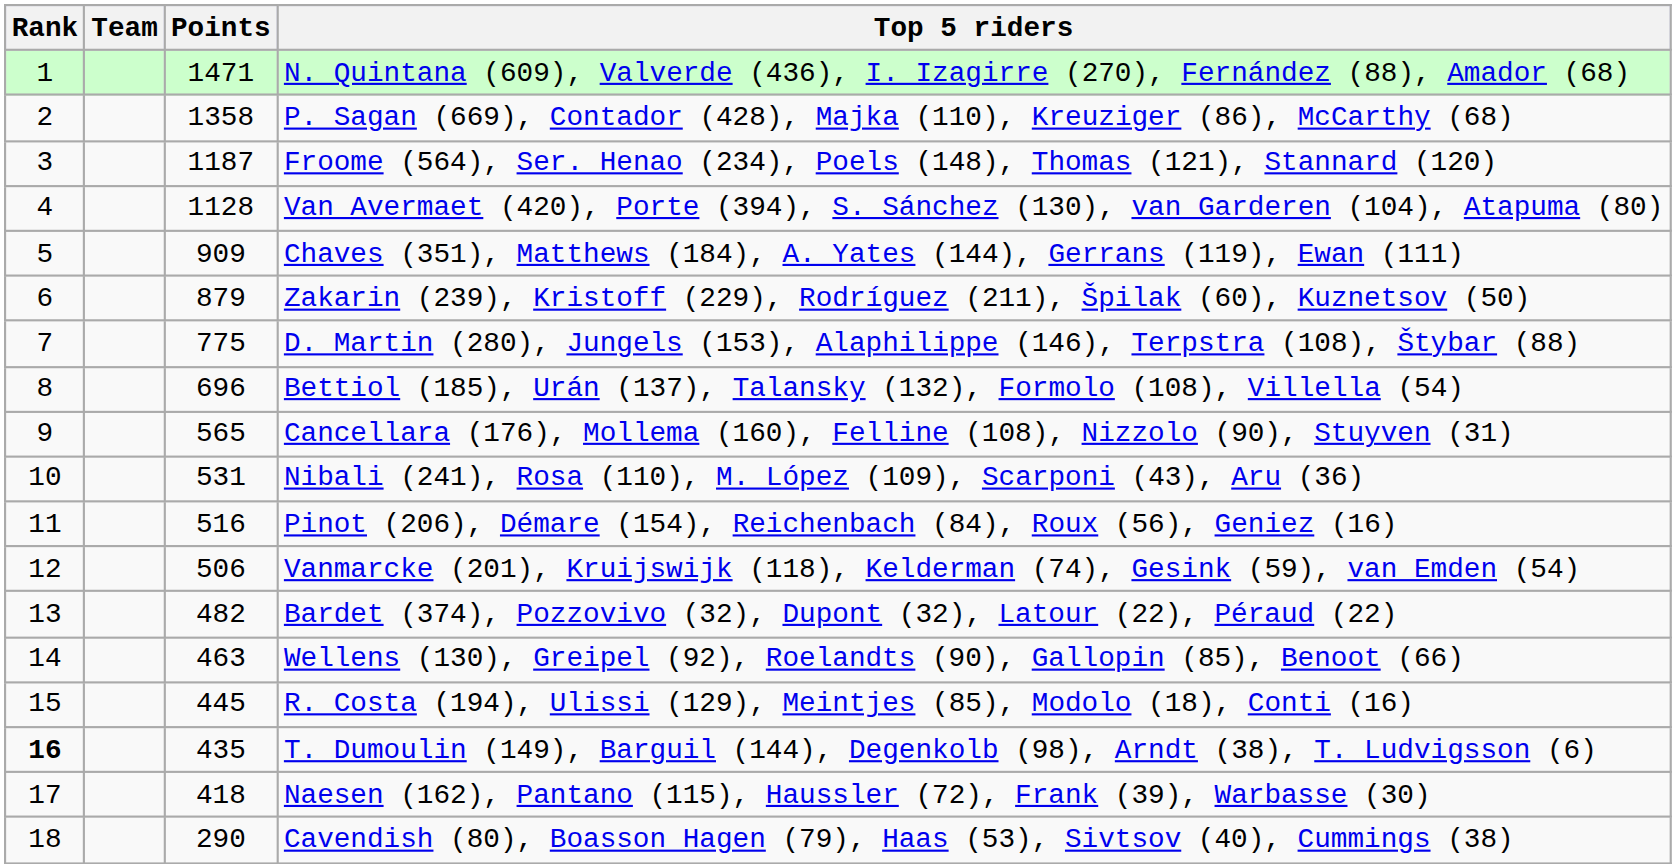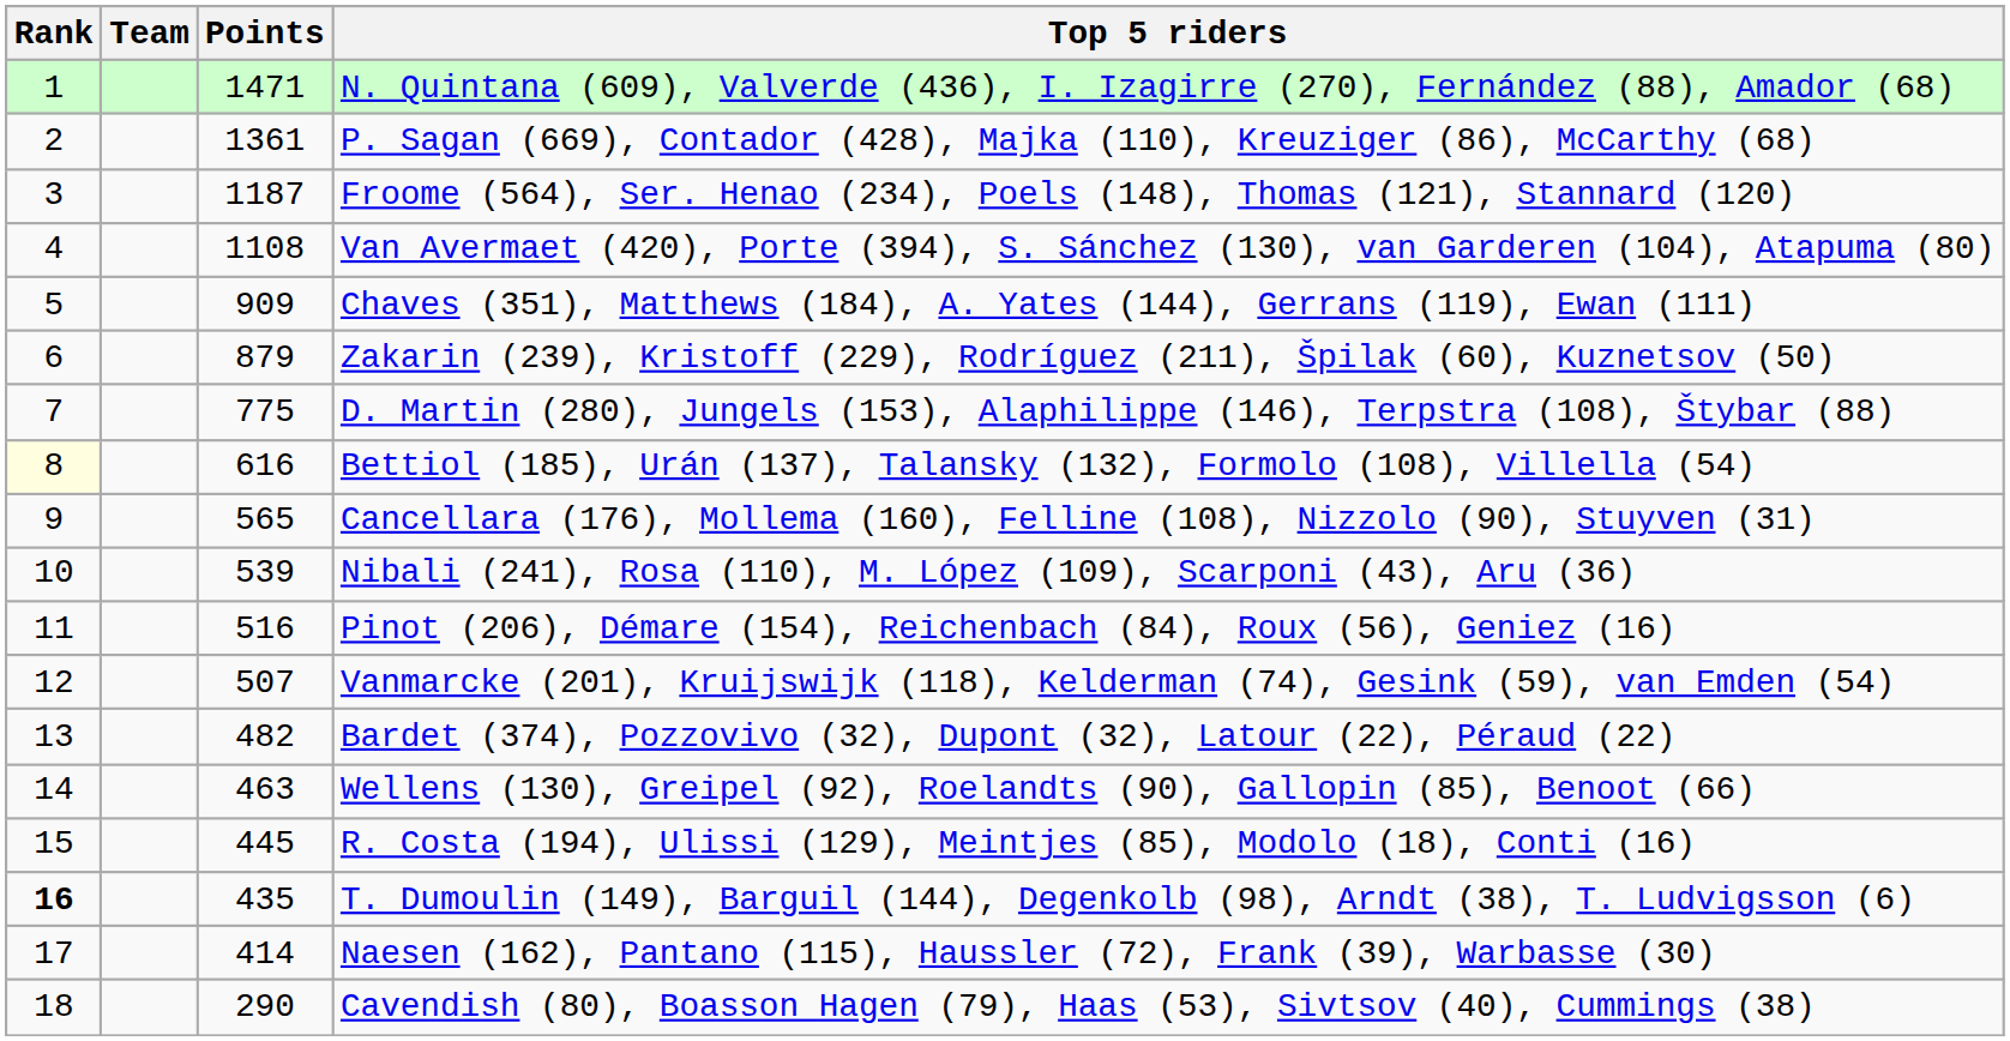row 3 | Points: 1358 -> 1361
row 5 | Points: 1128 -> 1108
row 9 | Rank: no background -> lightyellow background
row 9 | Points: 696 -> 616
row 11 | Points: 531 -> 539
row 13 | Points: 506 -> 507
row 18 | Points: 418 -> 414
